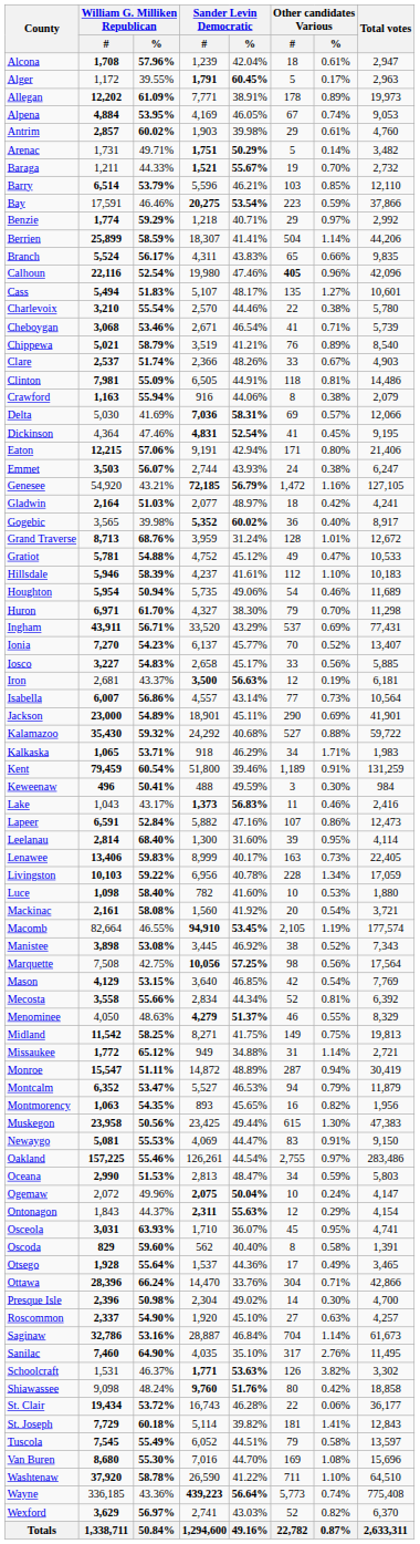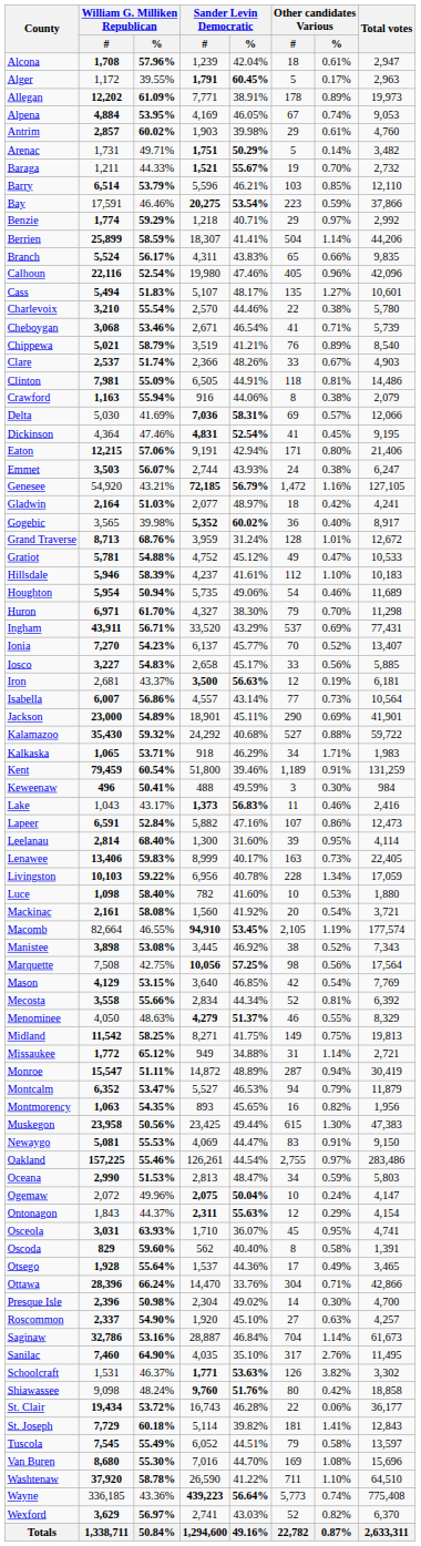Calhoun | Other candidates Various / #: bold -> normal
